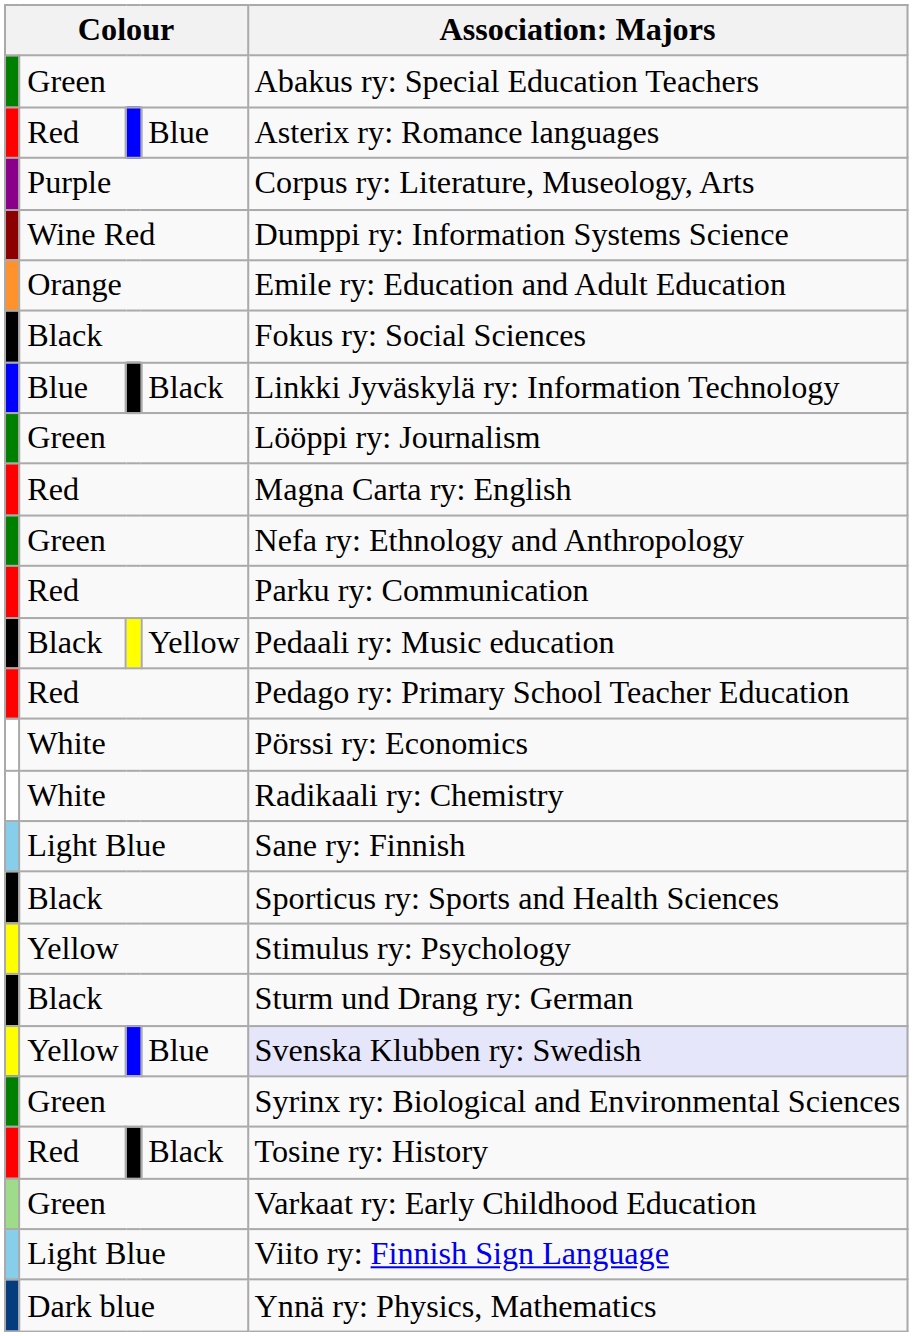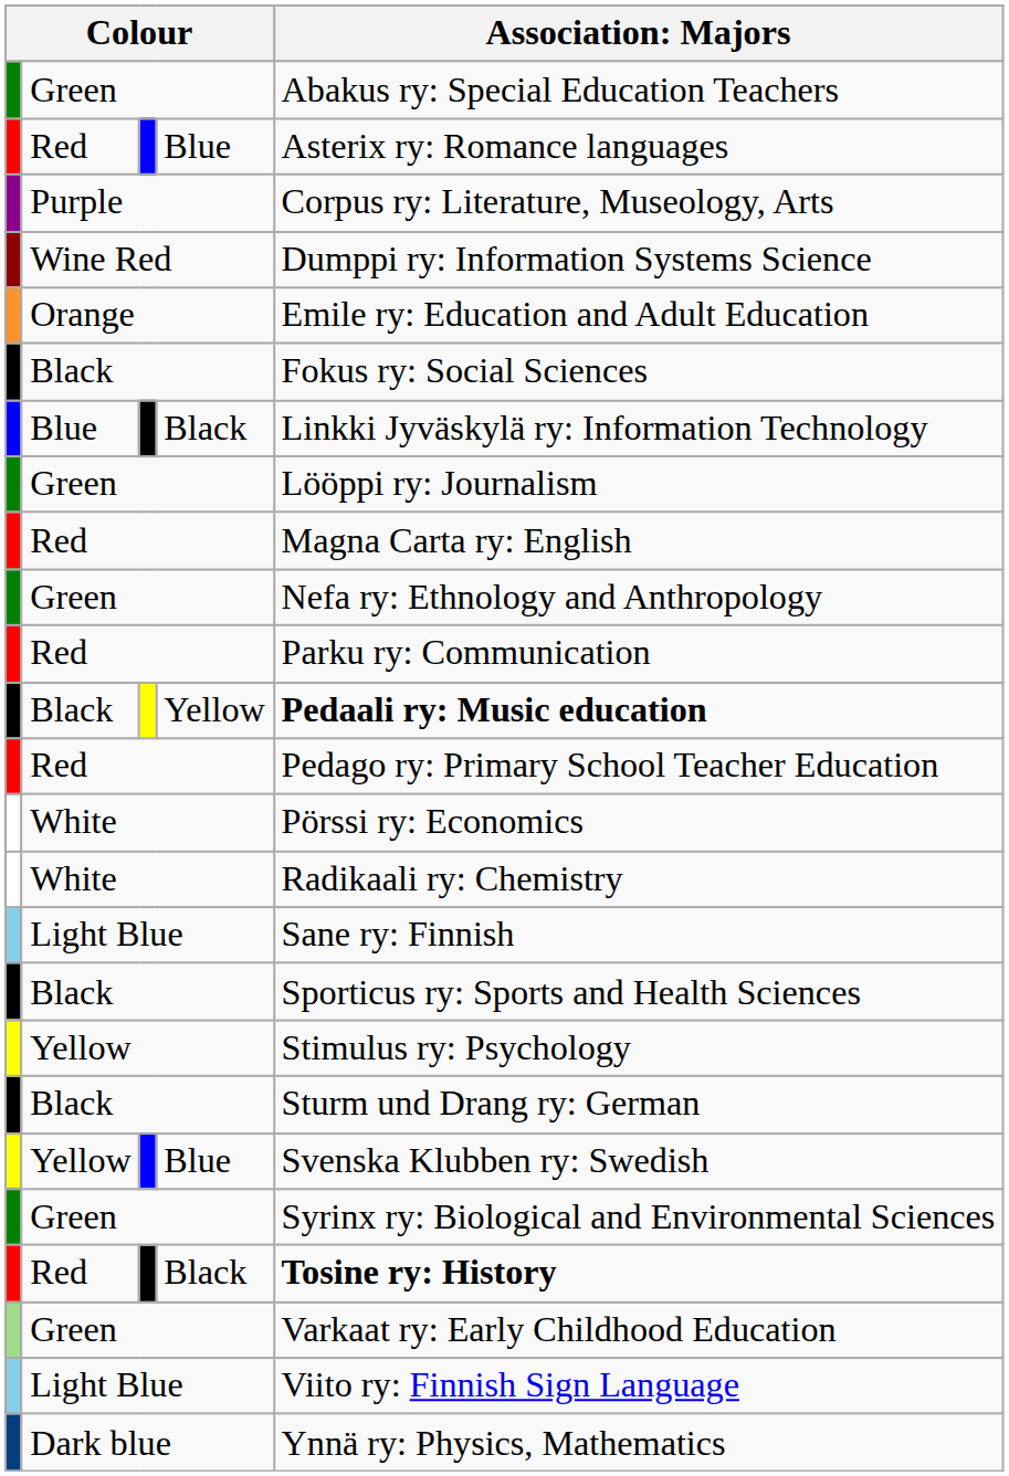Black / Yellow | column 5: normal -> bold
Yellow / Blue | column 5: lavender background -> no background
Red / Black | column 5: normal -> bold
